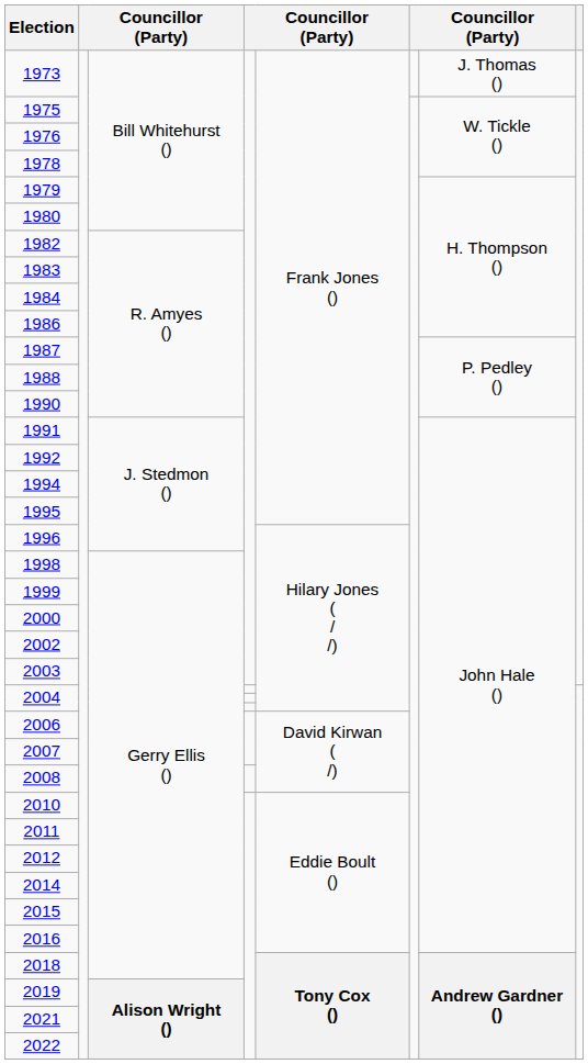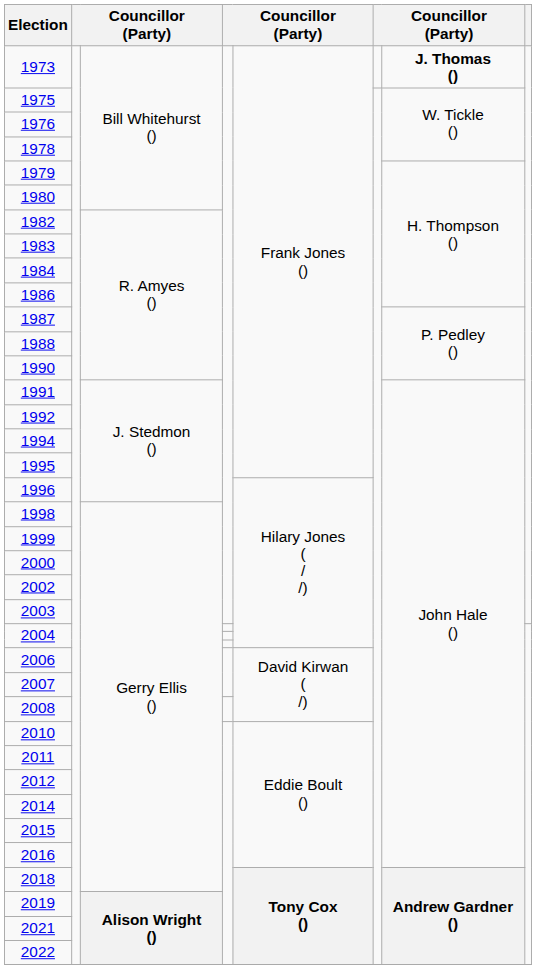1973 | column 7: normal -> bold
